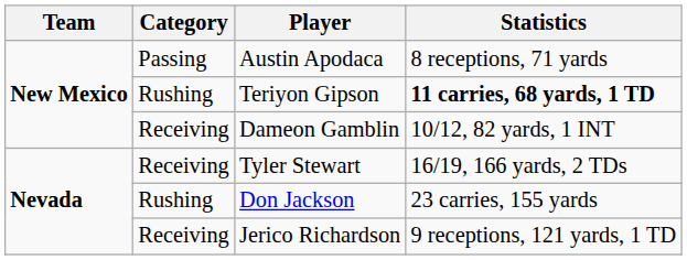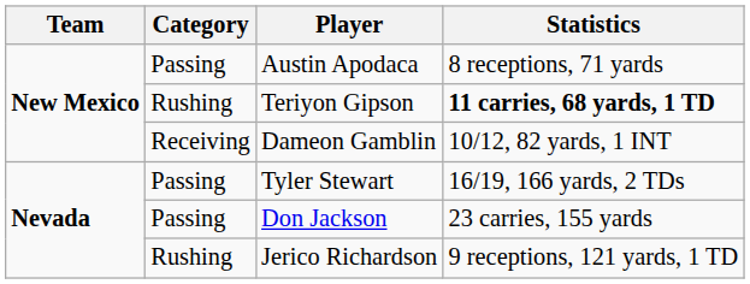Tyler Stewart | Category: Receiving -> Passing
Don Jackson | Category: Rushing -> Passing
Jerico Richardson | Category: Receiving -> Rushing
